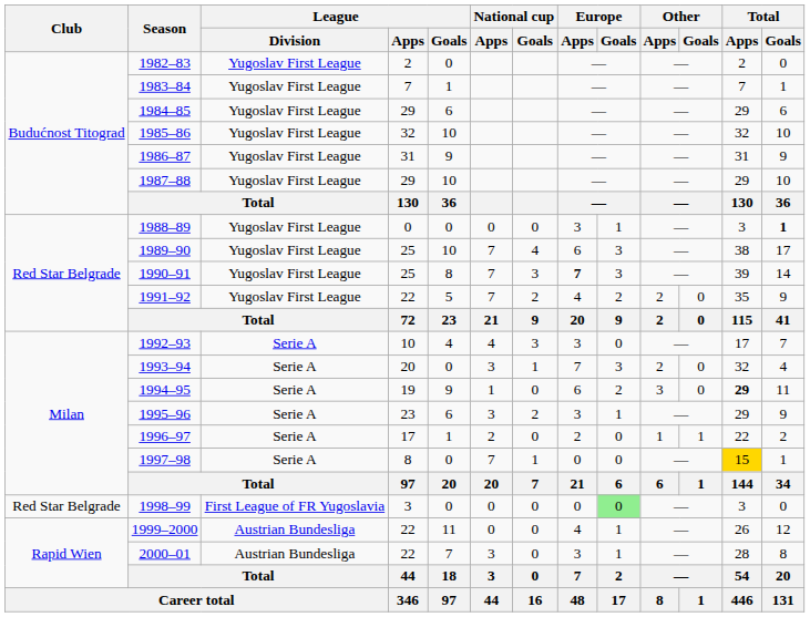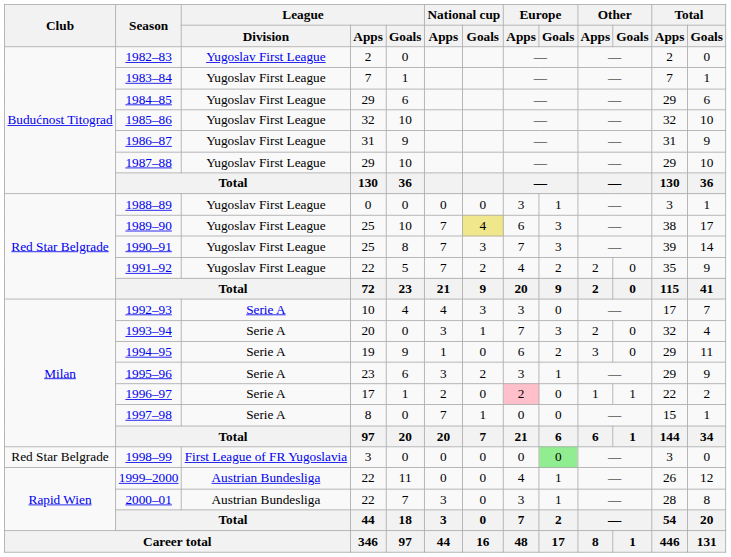1988–89 | Total / Goals: bold -> normal
1989–90 | National cup / Goals: no background -> khaki background
1990–91 | Europe / Apps: bold -> normal
1994–95 | Total / Apps: bold -> normal
1996–97 | Europe / Apps: no background -> pink background
1997–98 | Total / Apps: gold background -> no background
